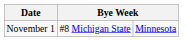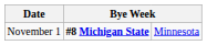November 1 | column 2: normal -> bold
